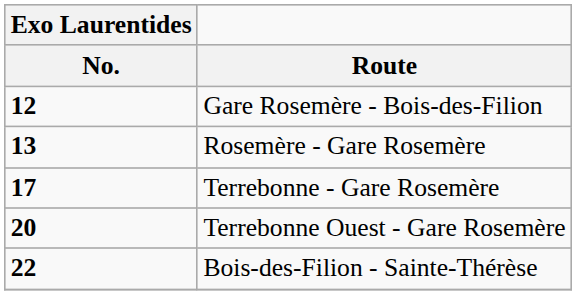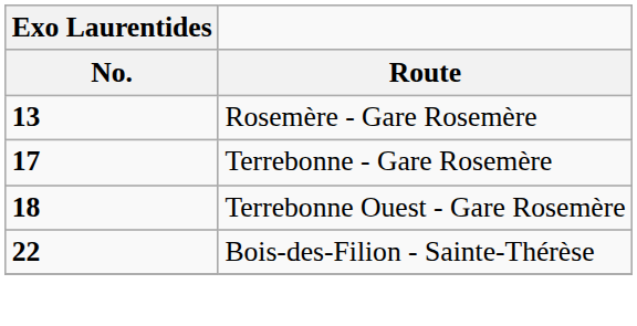- row: 12 | Gare Rosemère - Bois-des-Filion
Terrebonne Ouest - Gare Rosemère | Exo Laurentides / No.: 20 -> 18
